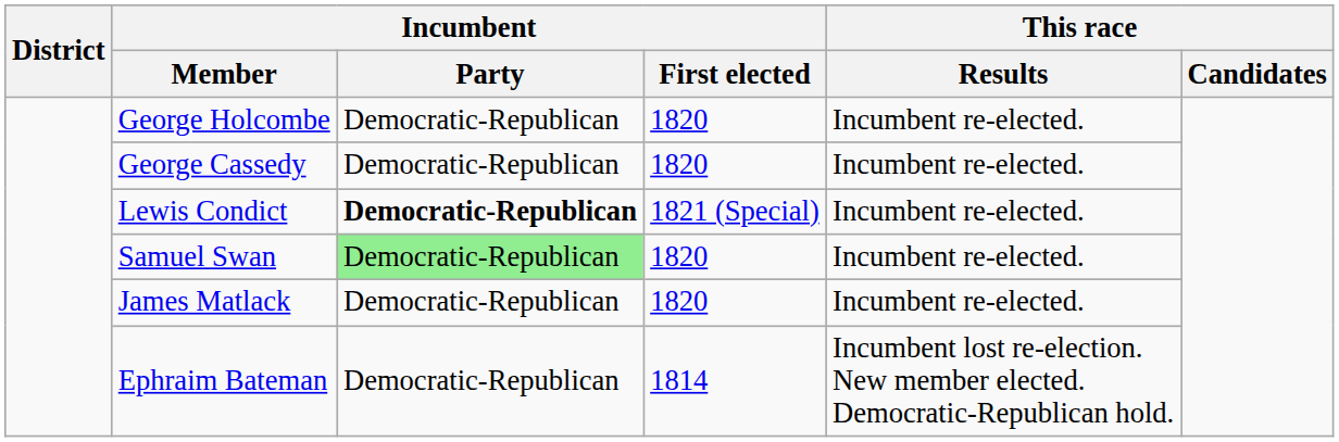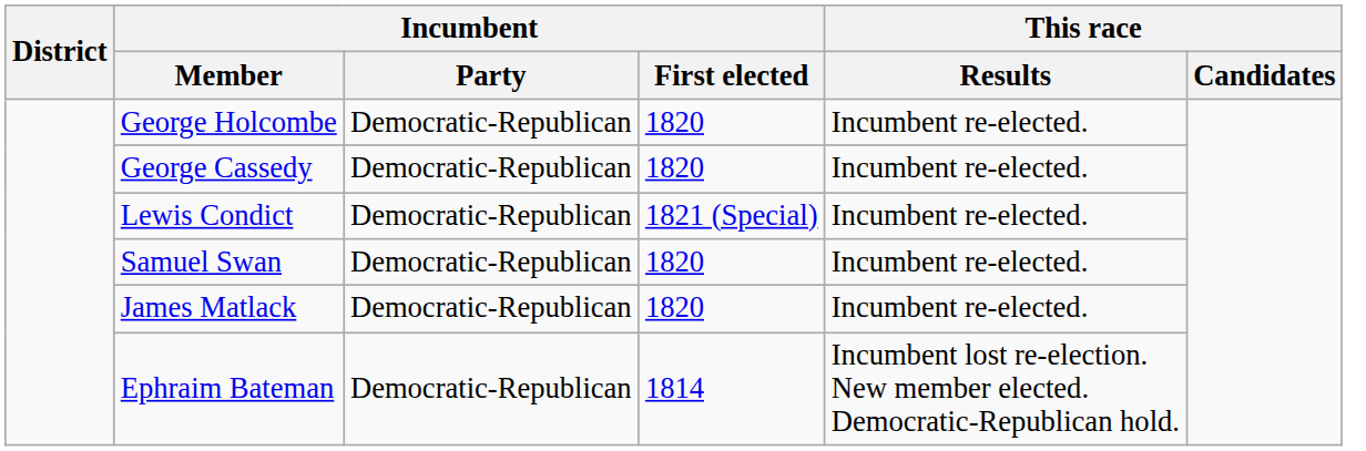Lewis Condict | Incumbent / Party: bold -> normal
Samuel Swan | Incumbent / Party: lightgreen background -> no background
